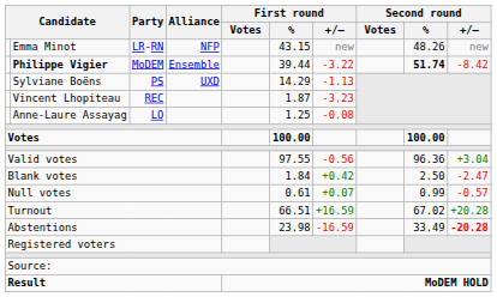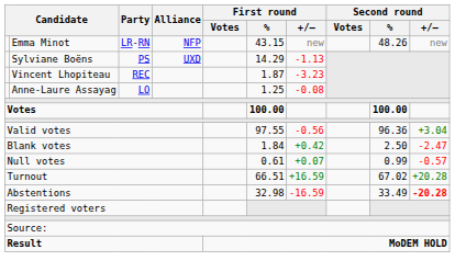- row: Philippe Vigier | MoDEM | Ensemble | 39.44 | -3.22 | 51.74 | -8.42
Abstentions | First round / %: 23.98 -> 32.98
